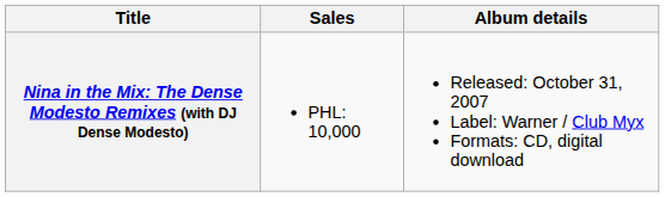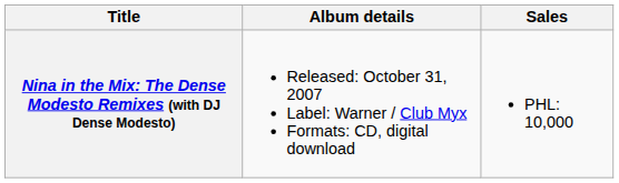columns swapped: Album details <-> Sales
